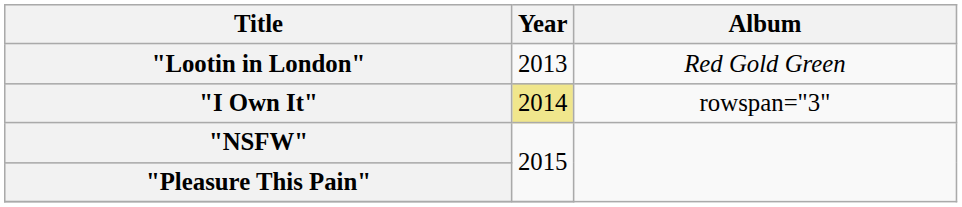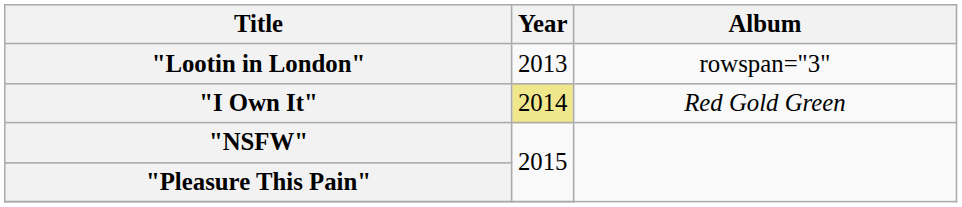"Lootin in London" | Album: Red Gold Green -> rowspan="3"
"I Own It" | Album: rowspan="3" -> Red Gold Green
